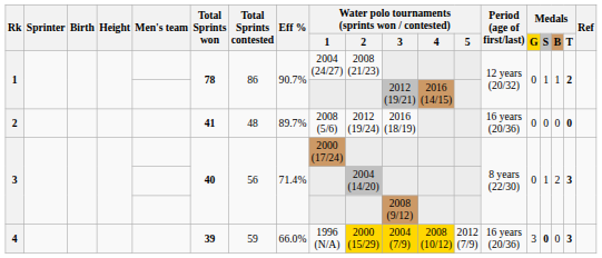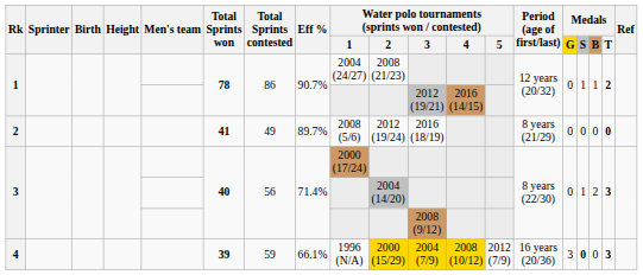row 5 | Total Sprints contested: 48 -> 49
row 5 | Period (age of first/last): 16 years (20/36) -> 8 years (21/29)
row 9 | Eff %: 66.0% -> 66.1%
